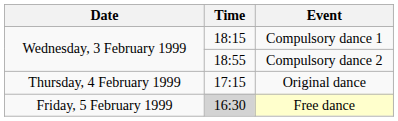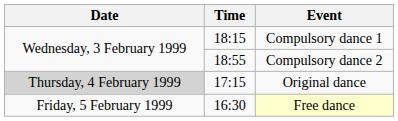Original dance | Date: no background -> lightgrey background
Free dance | Time: lightgrey background -> no background
